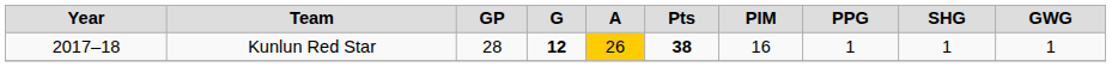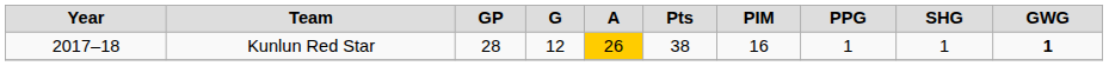Kunlun Red Star | G: bold -> normal
Kunlun Red Star | Pts: bold -> normal
Kunlun Red Star | GWG: normal -> bold
